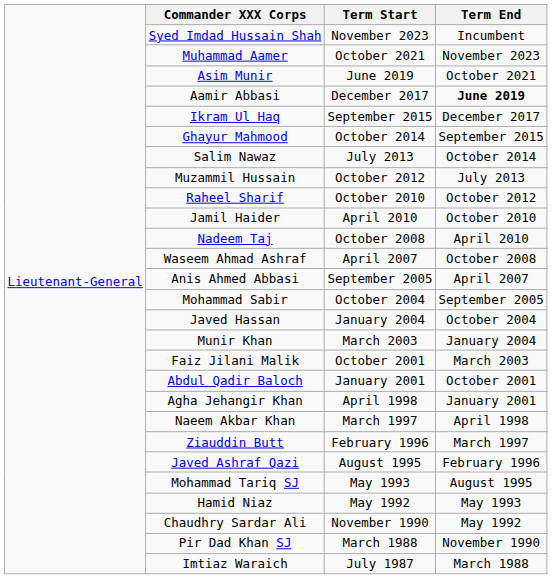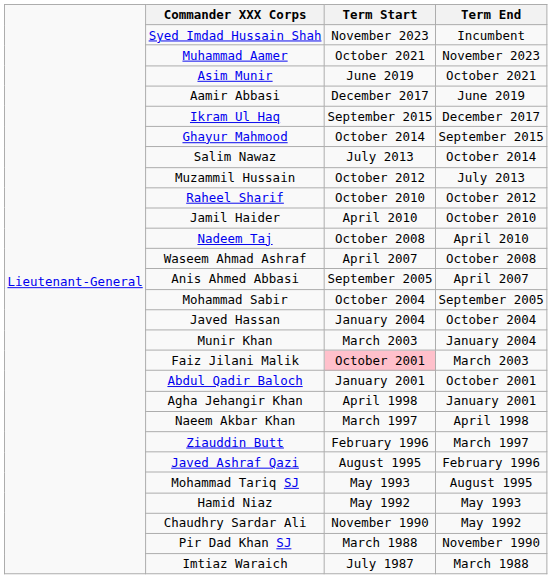Aamir Abbasi | column 4: bold -> normal
Faiz Jilani Malik | column 3: no background -> pink background
